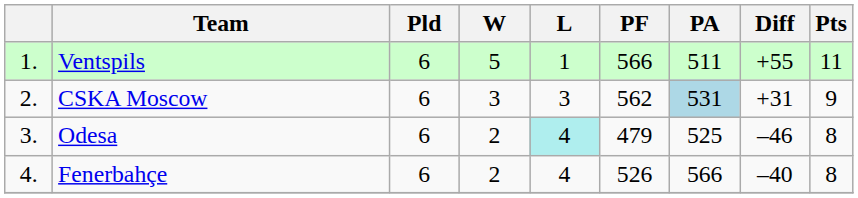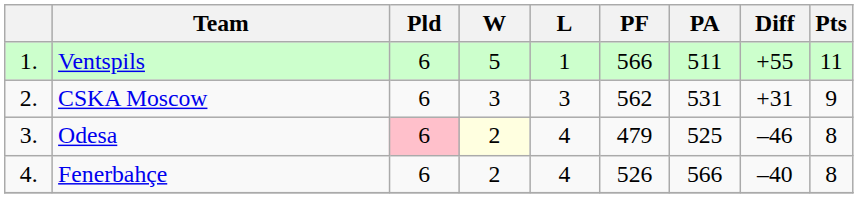CSKA Moscow | PA: lightblue background -> no background
Odesa | Pld: no background -> pink background
Odesa | W: no background -> lightyellow background
Odesa | L: paleturquoise background -> no background
